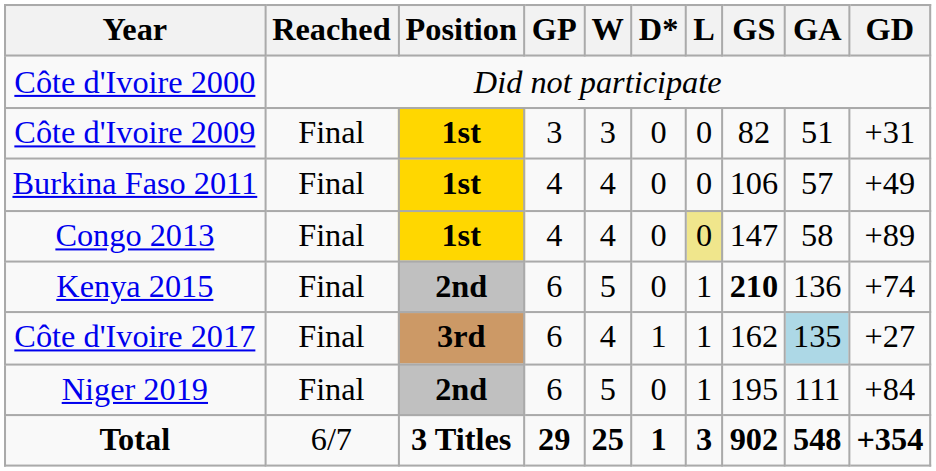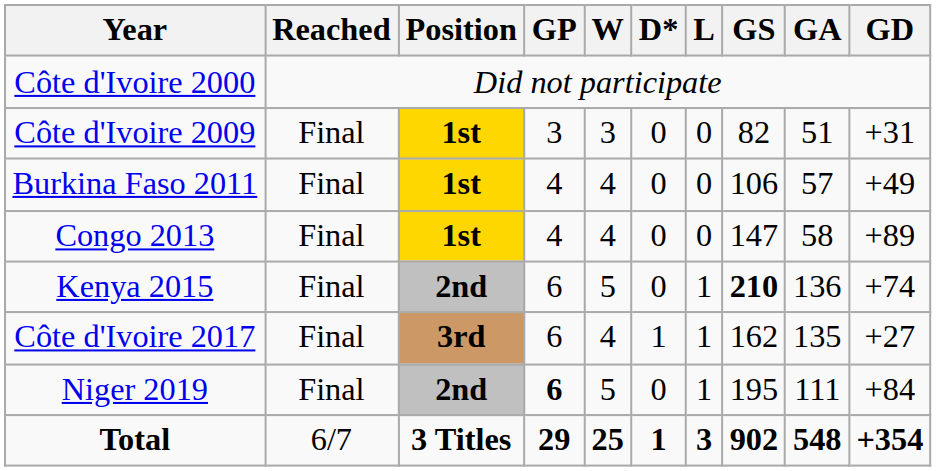Congo 2013 | L: khaki background -> no background
Côte d'Ivoire 2017 | GA: lightblue background -> no background
Niger 2019 | GP: normal -> bold
